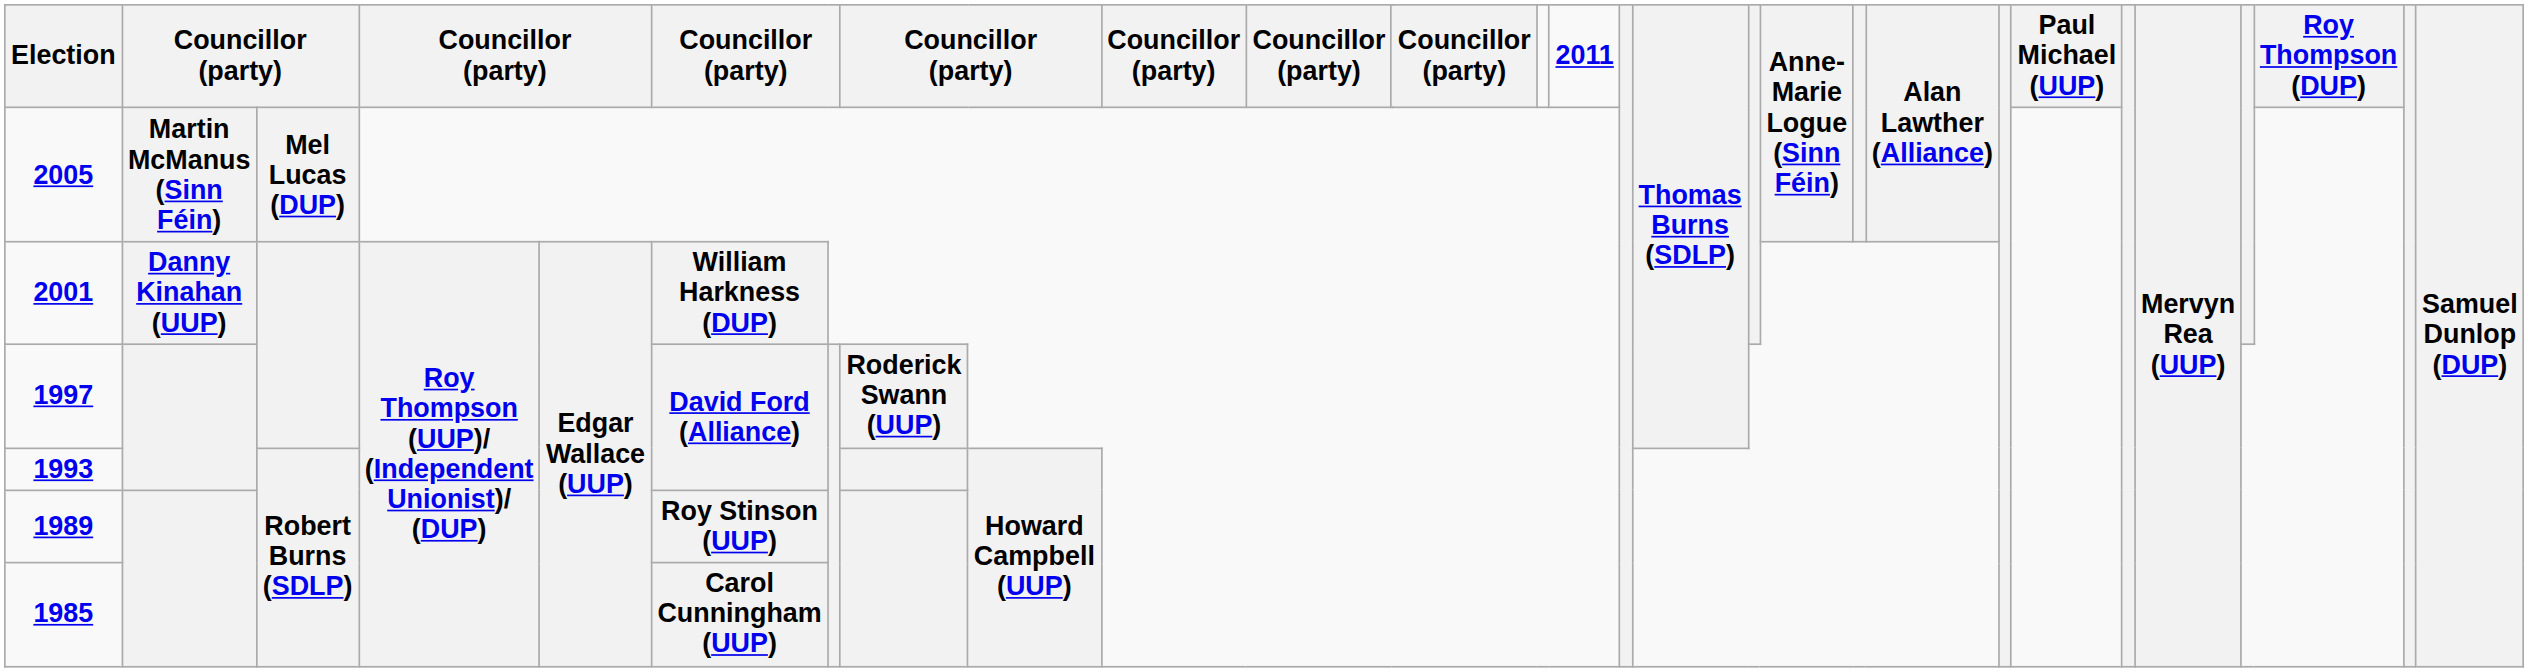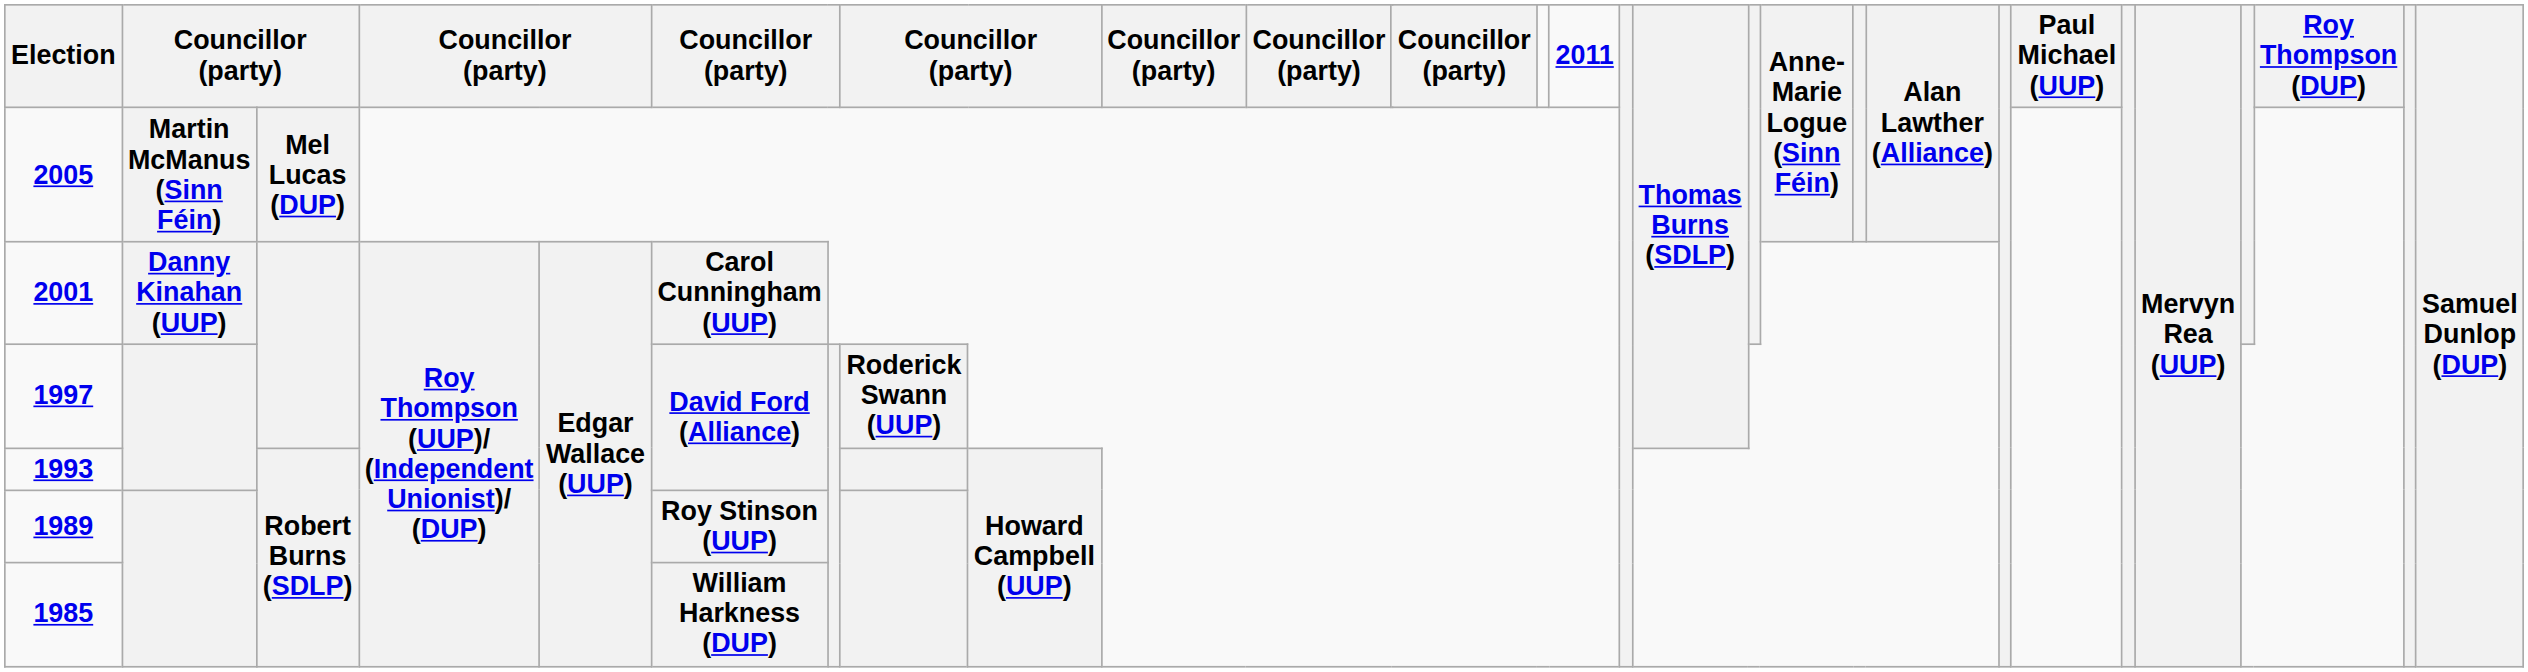2001 | column 6: William Harkness (DUP) -> Carol Cunningham (UUP)
1985 | column 6: Carol Cunningham (UUP) -> William Harkness (DUP)
